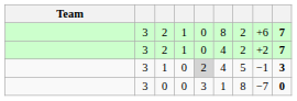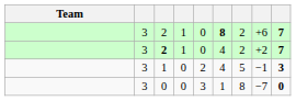row 2 | column 6: normal -> bold
row 3 | column 3: normal -> bold
row 4 | column 5: lightgrey background -> no background
